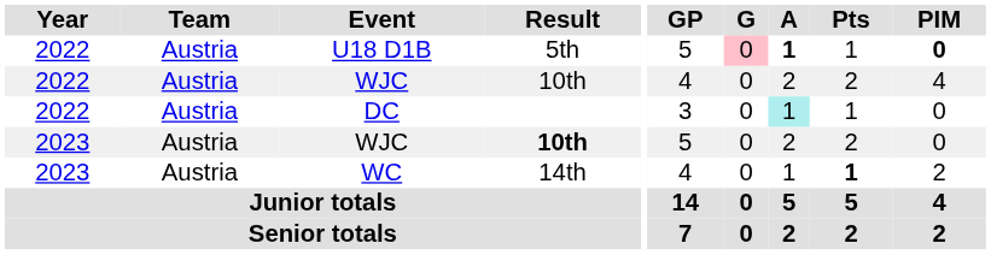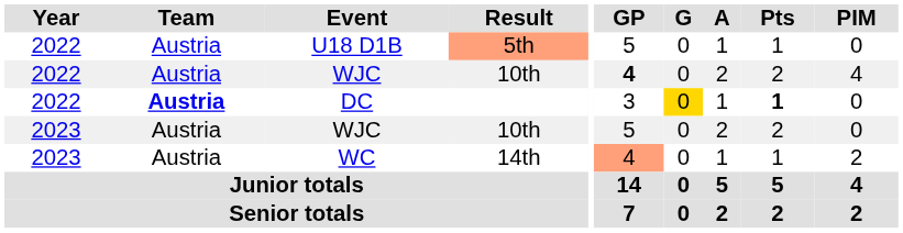U18 D1B | Result: no background -> lightsalmon background
U18 D1B | G: pink background -> no background
U18 D1B | A: bold -> normal
U18 D1B | PIM: bold -> normal
2022 / WJC | GP: normal -> bold
DC | Team: normal -> bold
DC | G: no background -> gold background
DC | A: paleturquoise background -> no background
DC | Pts: normal -> bold
2023 / WJC | Result: bold -> normal
WC | GP: no background -> lightsalmon background
WC | Pts: bold -> normal
